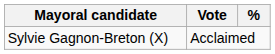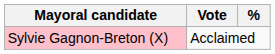Sylvie Gagnon-Breton (X) | Mayoral candidate: no background -> pink background
